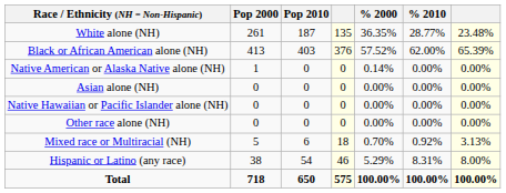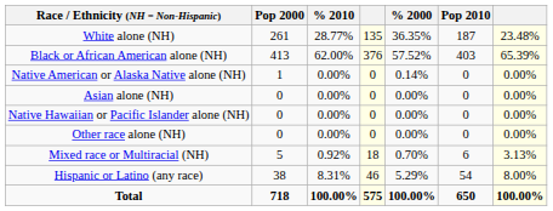columns swapped: Pop 2010 <-> % 2010
